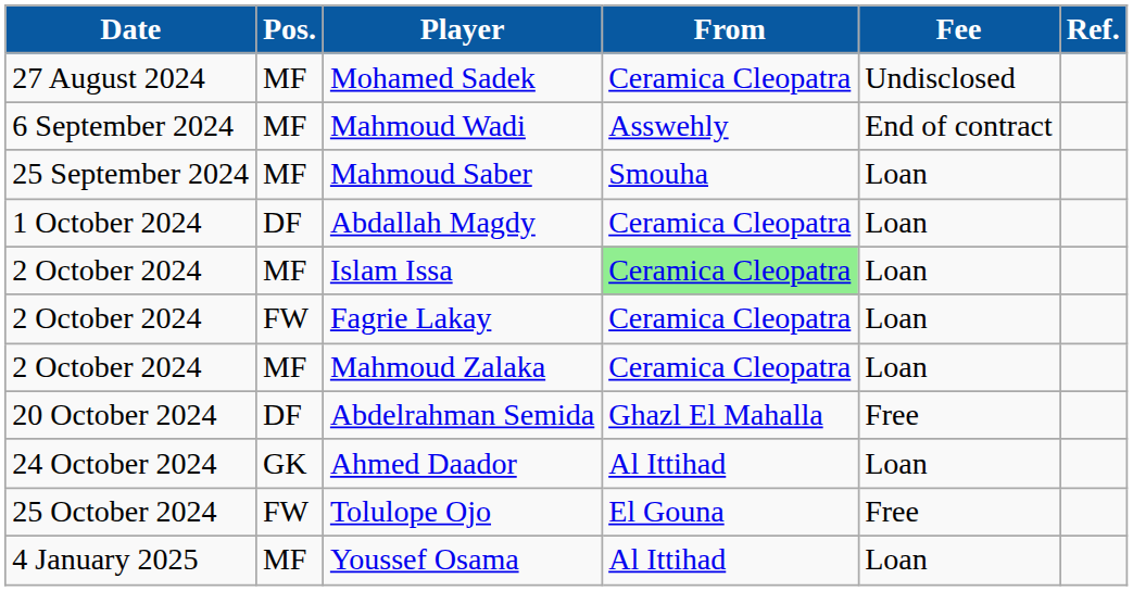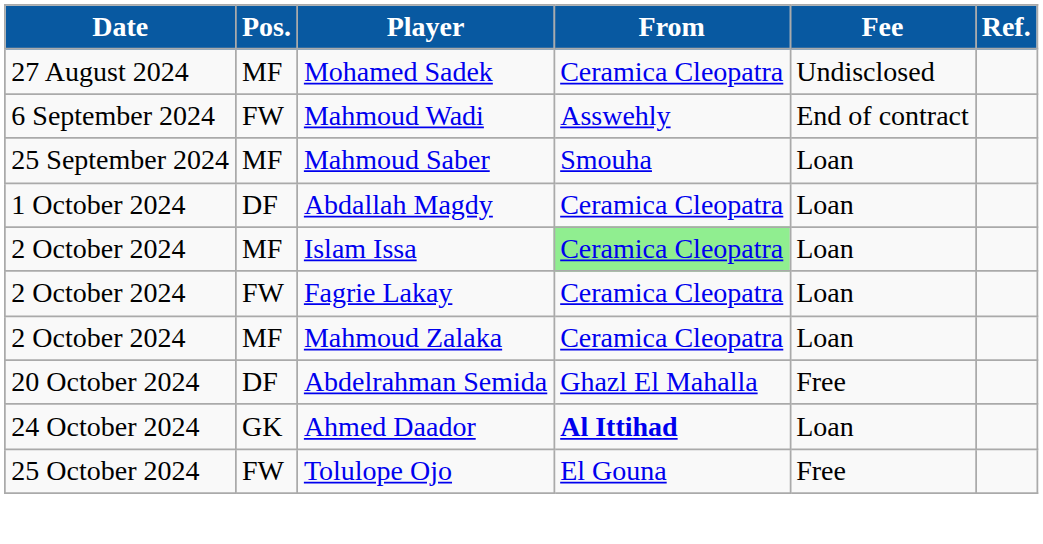Mahmoud Wadi | Pos.: MF -> FW
Ahmed Daador | From: normal -> bold
- row: 4 January 2025 | MF | Youssef Osama | Al Ittihad | Loan
